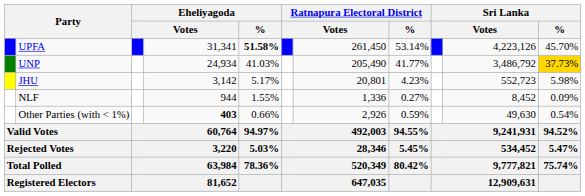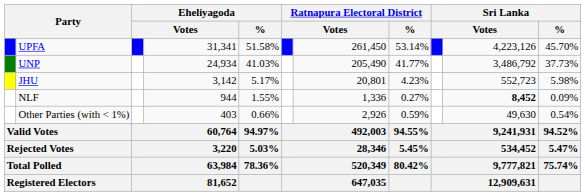UPFA | Eheliyagoda / %: bold -> normal
UNP | Sri Lanka / %: gold background -> no background
NLF | column 10: normal -> bold
Other Parties (with < 1%) | column 4: bold -> normal
